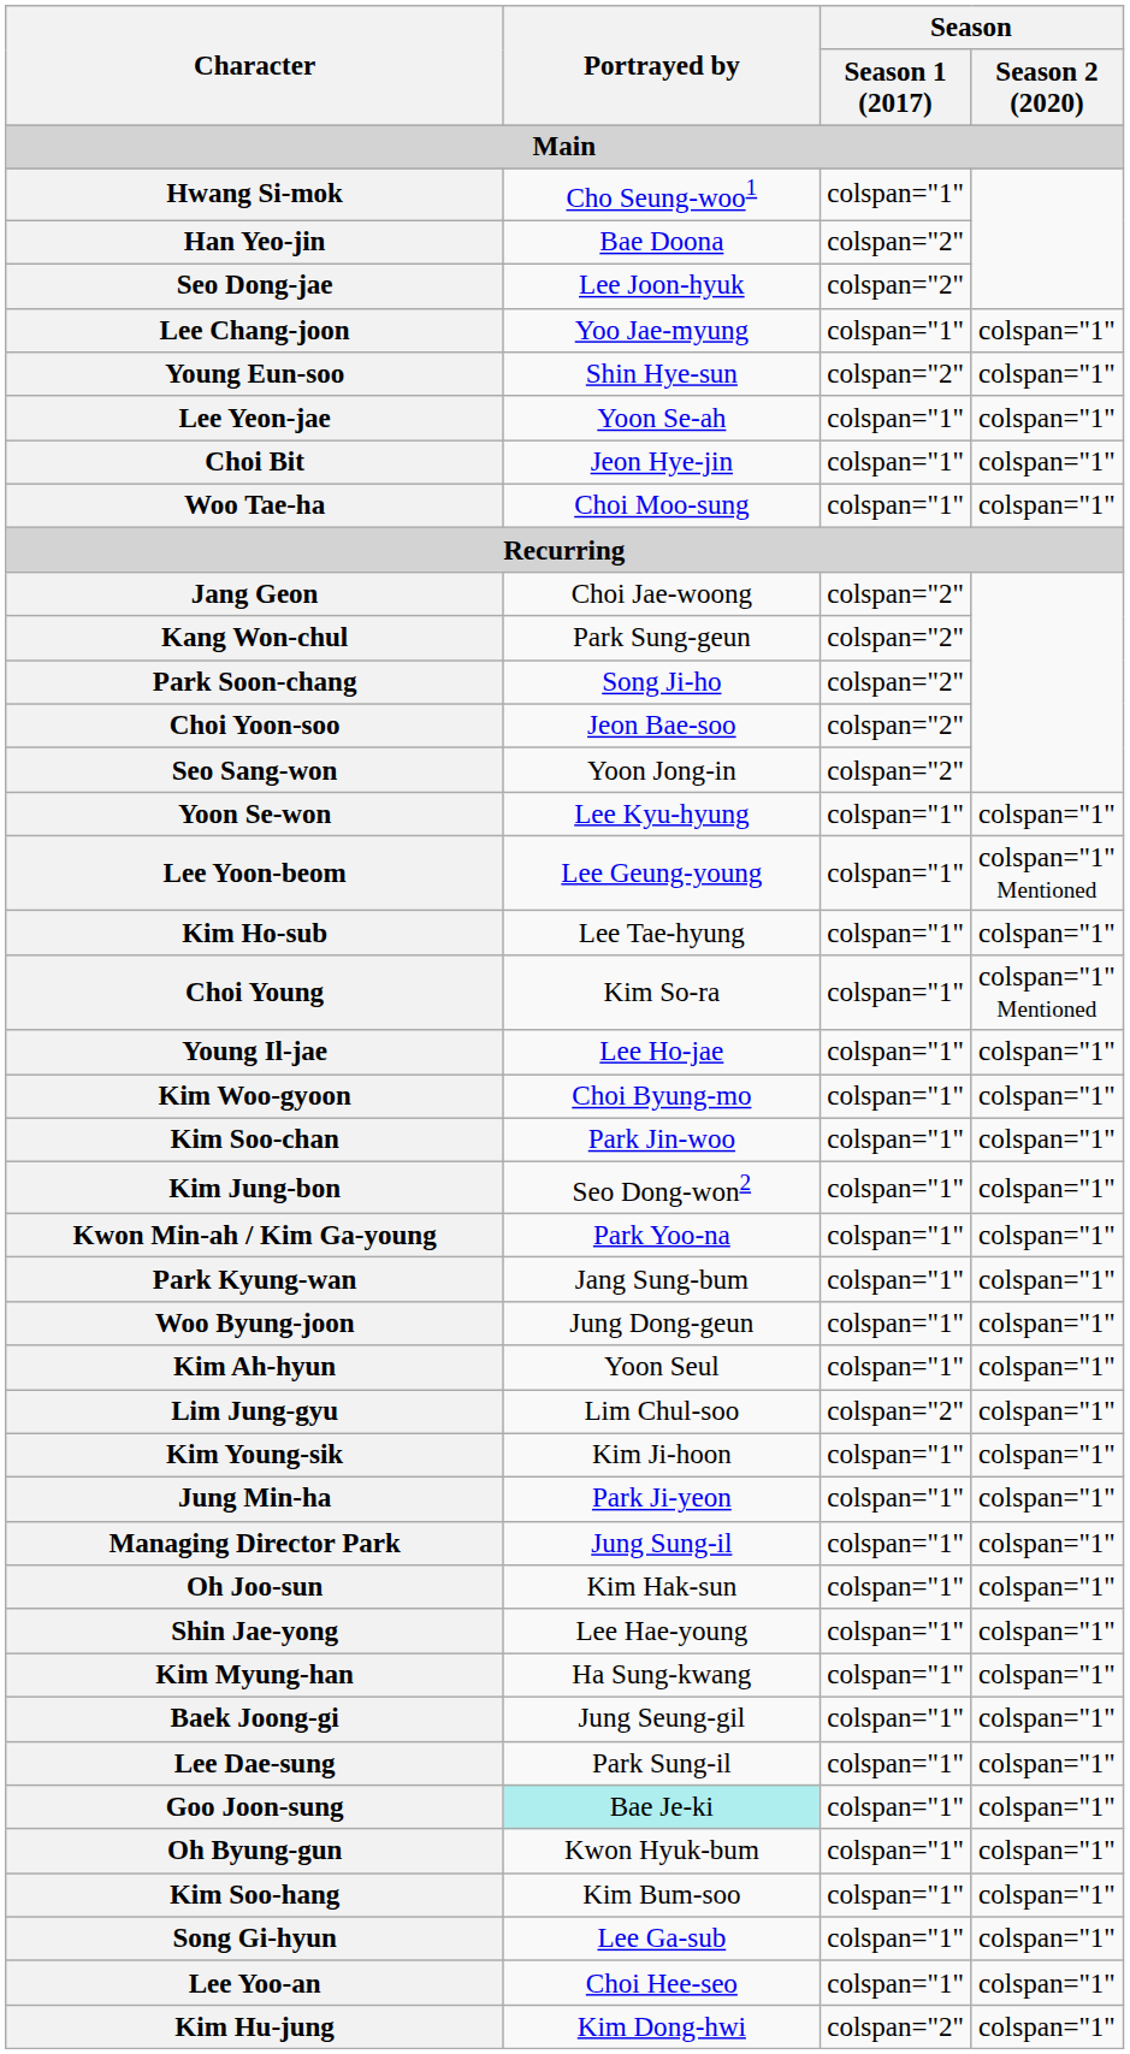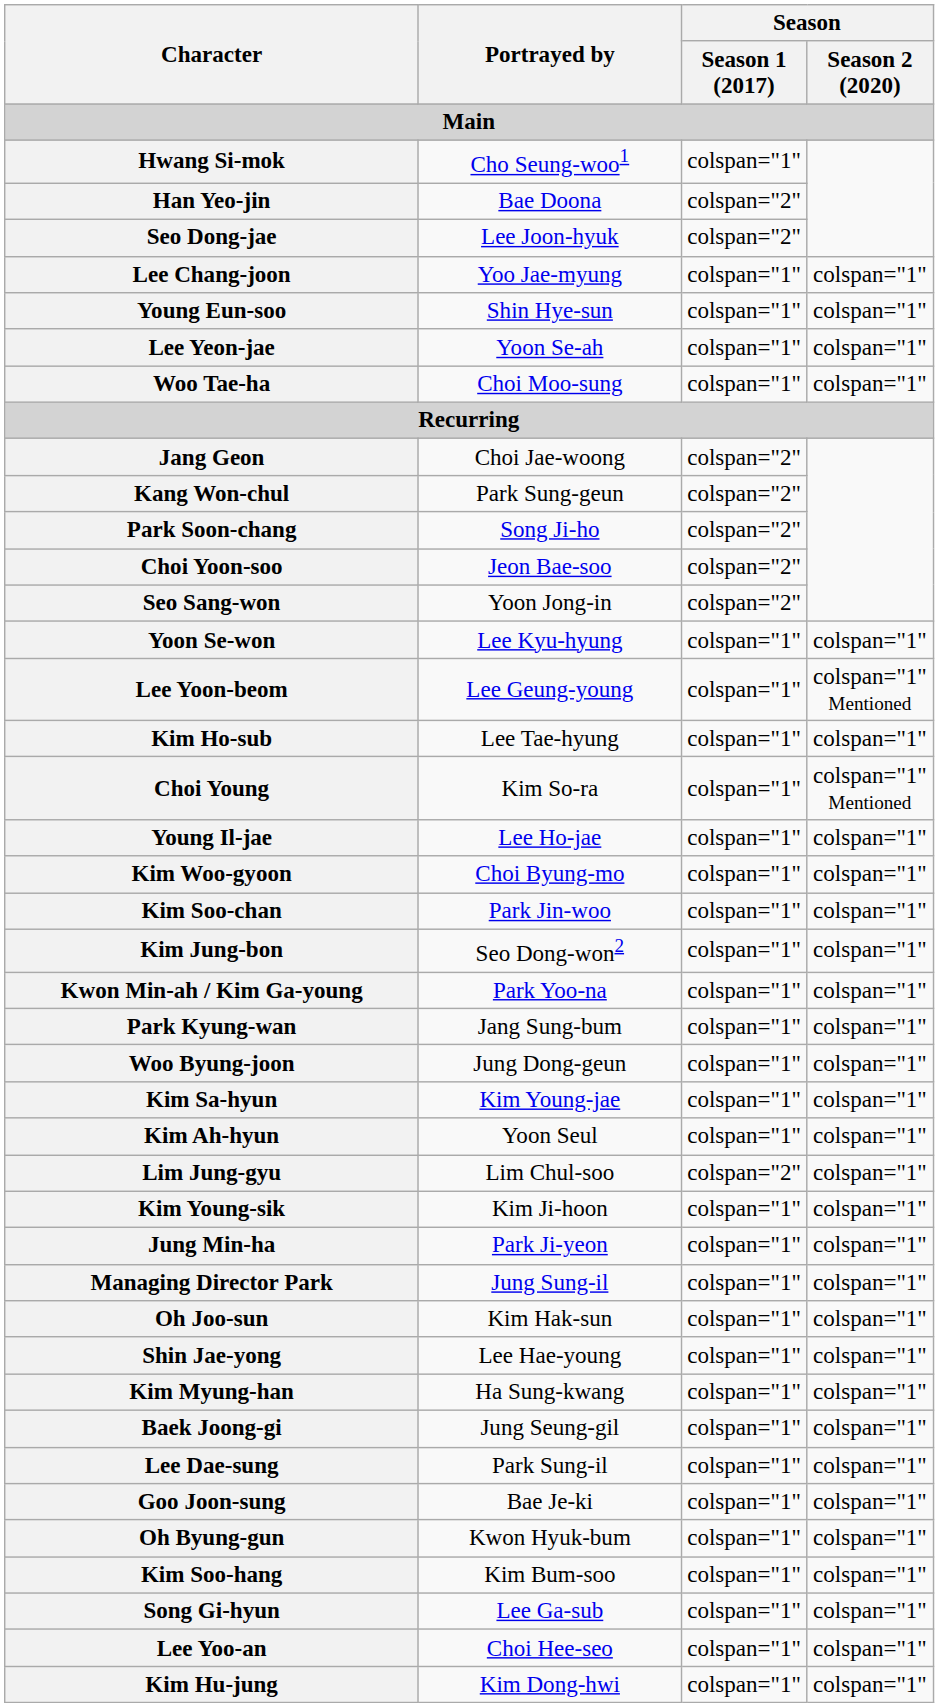Young Eun-soo | Season / Season 1 (2017): colspan="2" -> colspan="1"
- row: Choi Bit | Jeon Hye-jin | colspan="1" | colspan="1"
+ row: Kim Sa-hyun | Kim Young-jae | colspan="1" | colspan="1"
Goo Joon-sung | Portrayed by: paleturquoise background -> no background
Kim Hu-jung | Season / Season 1 (2017): colspan="2" -> colspan="1"
